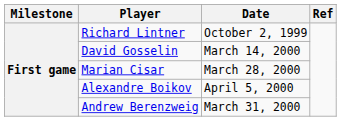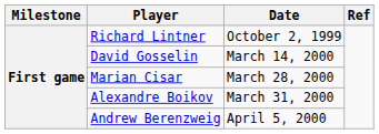Alexandre Boikov | Date: April 5, 2000 -> March 31, 2000
Andrew Berenzweig | Date: March 31, 2000 -> April 5, 2000
